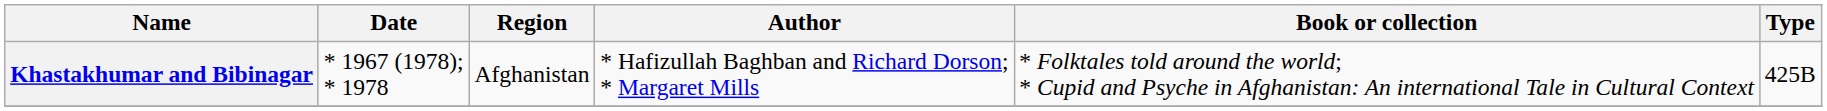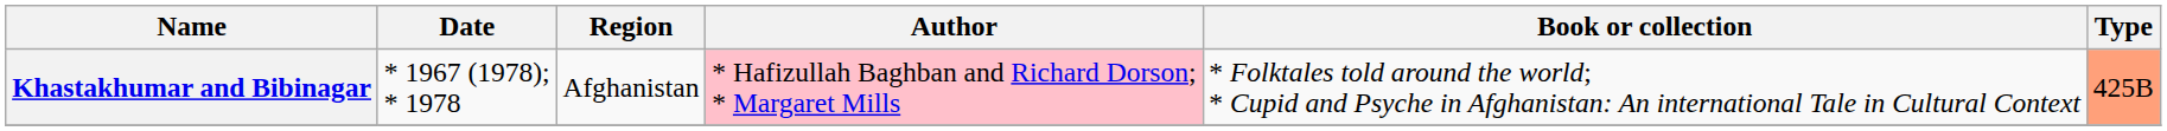Khastakhumar and Bibinagar | Author: no background -> pink background
Khastakhumar and Bibinagar | Type: no background -> lightsalmon background
